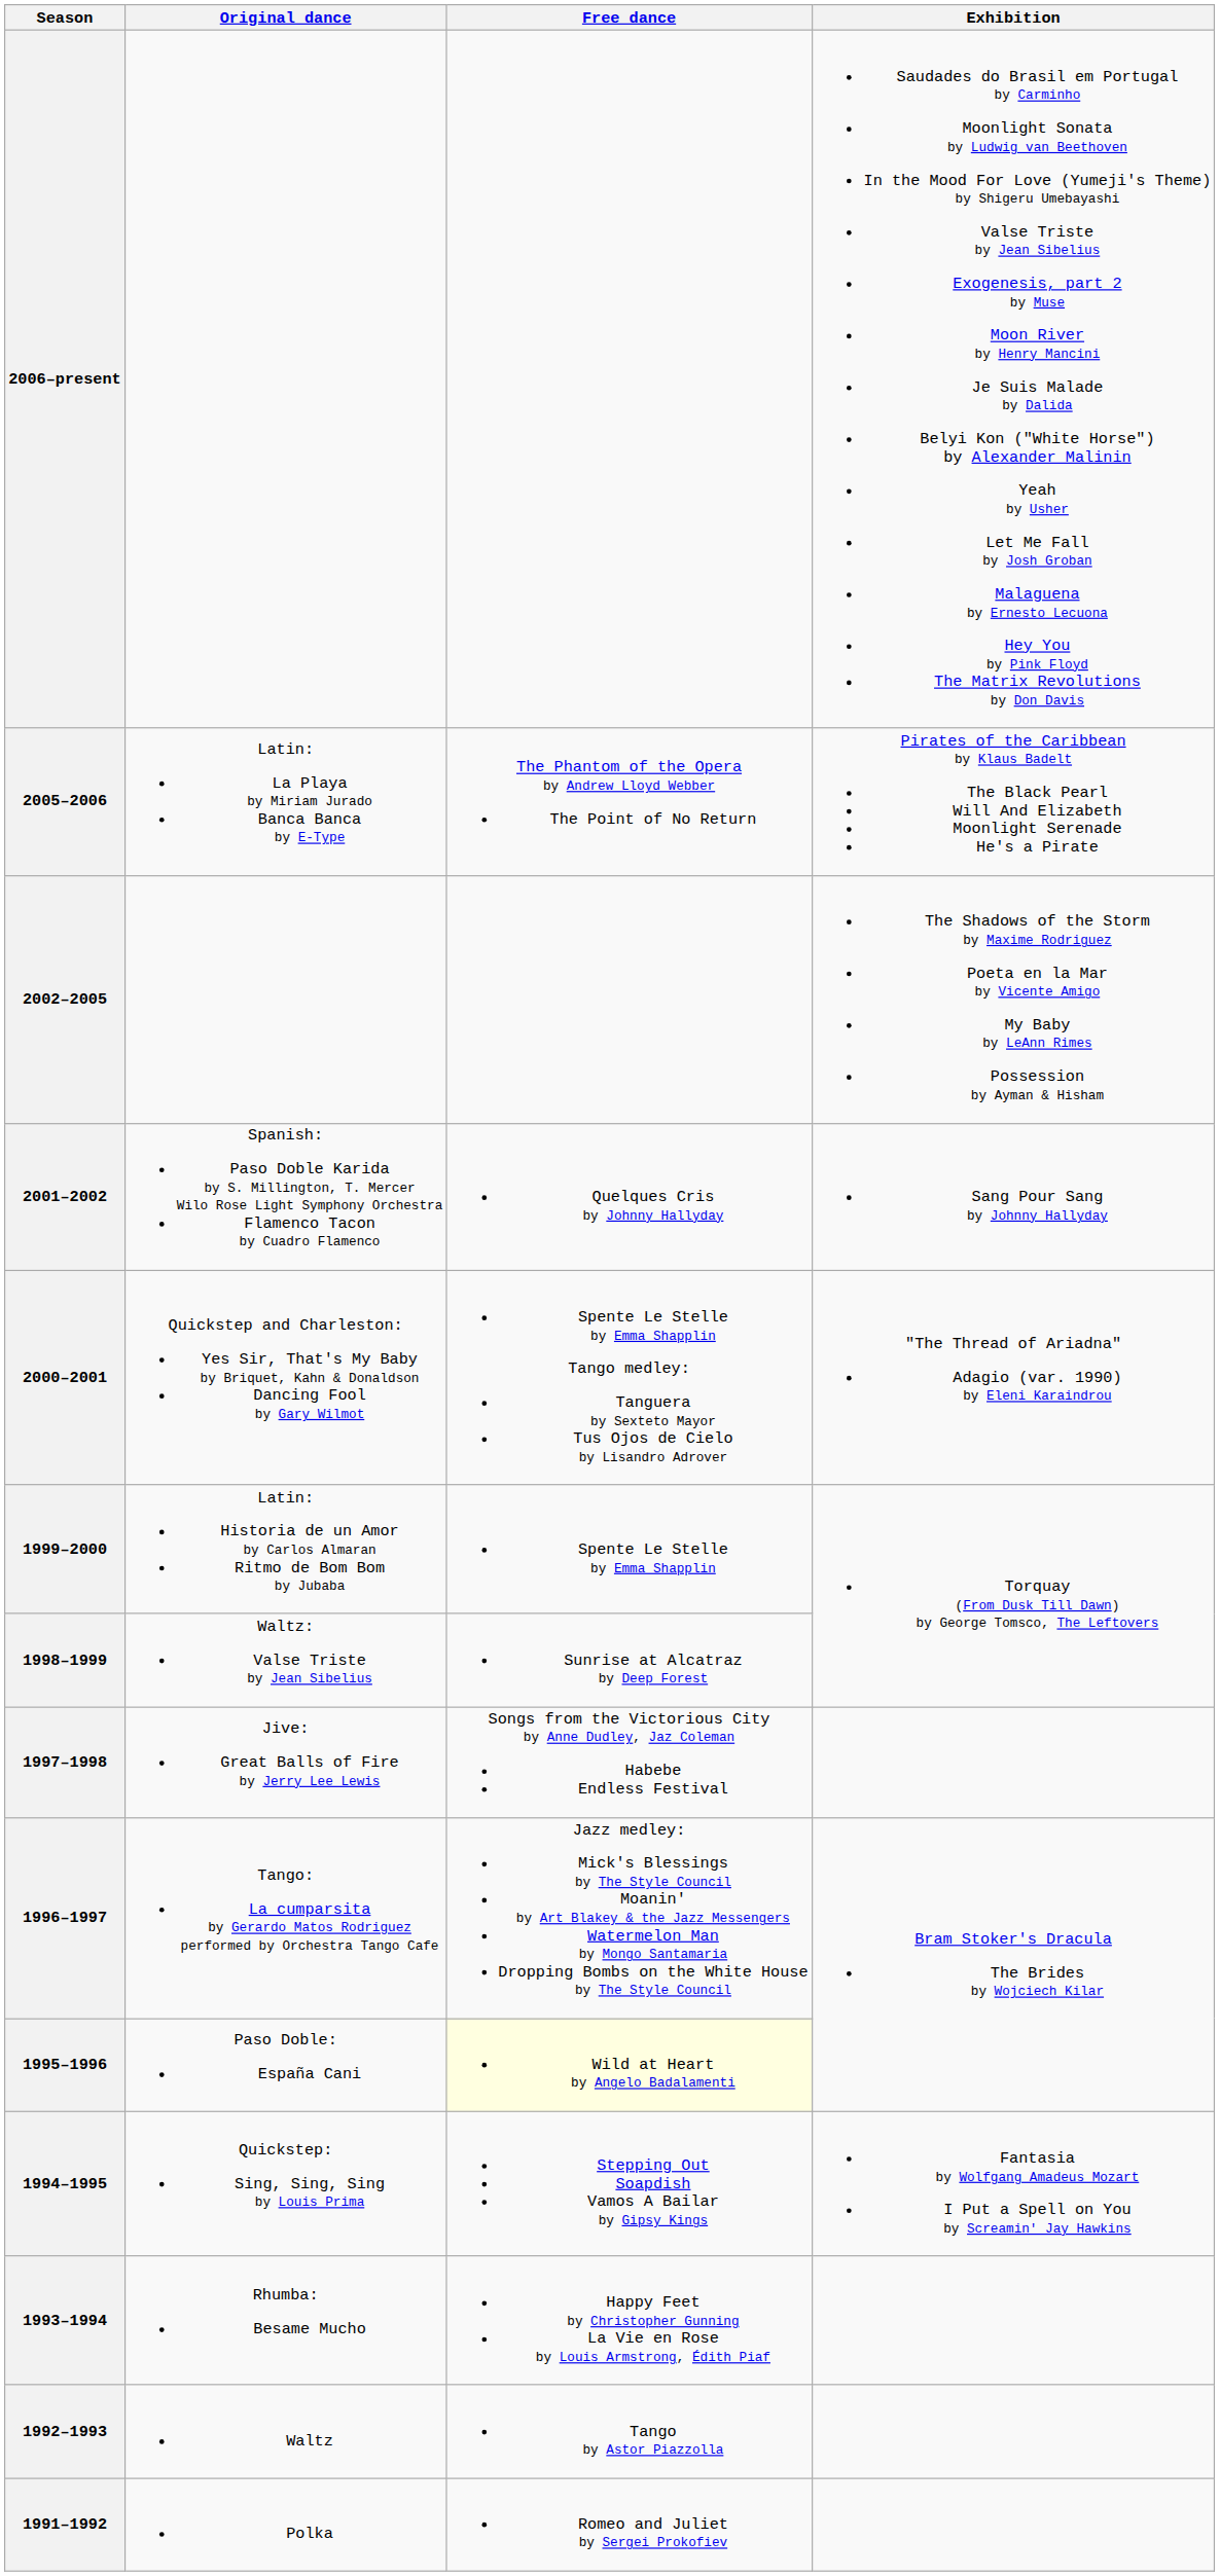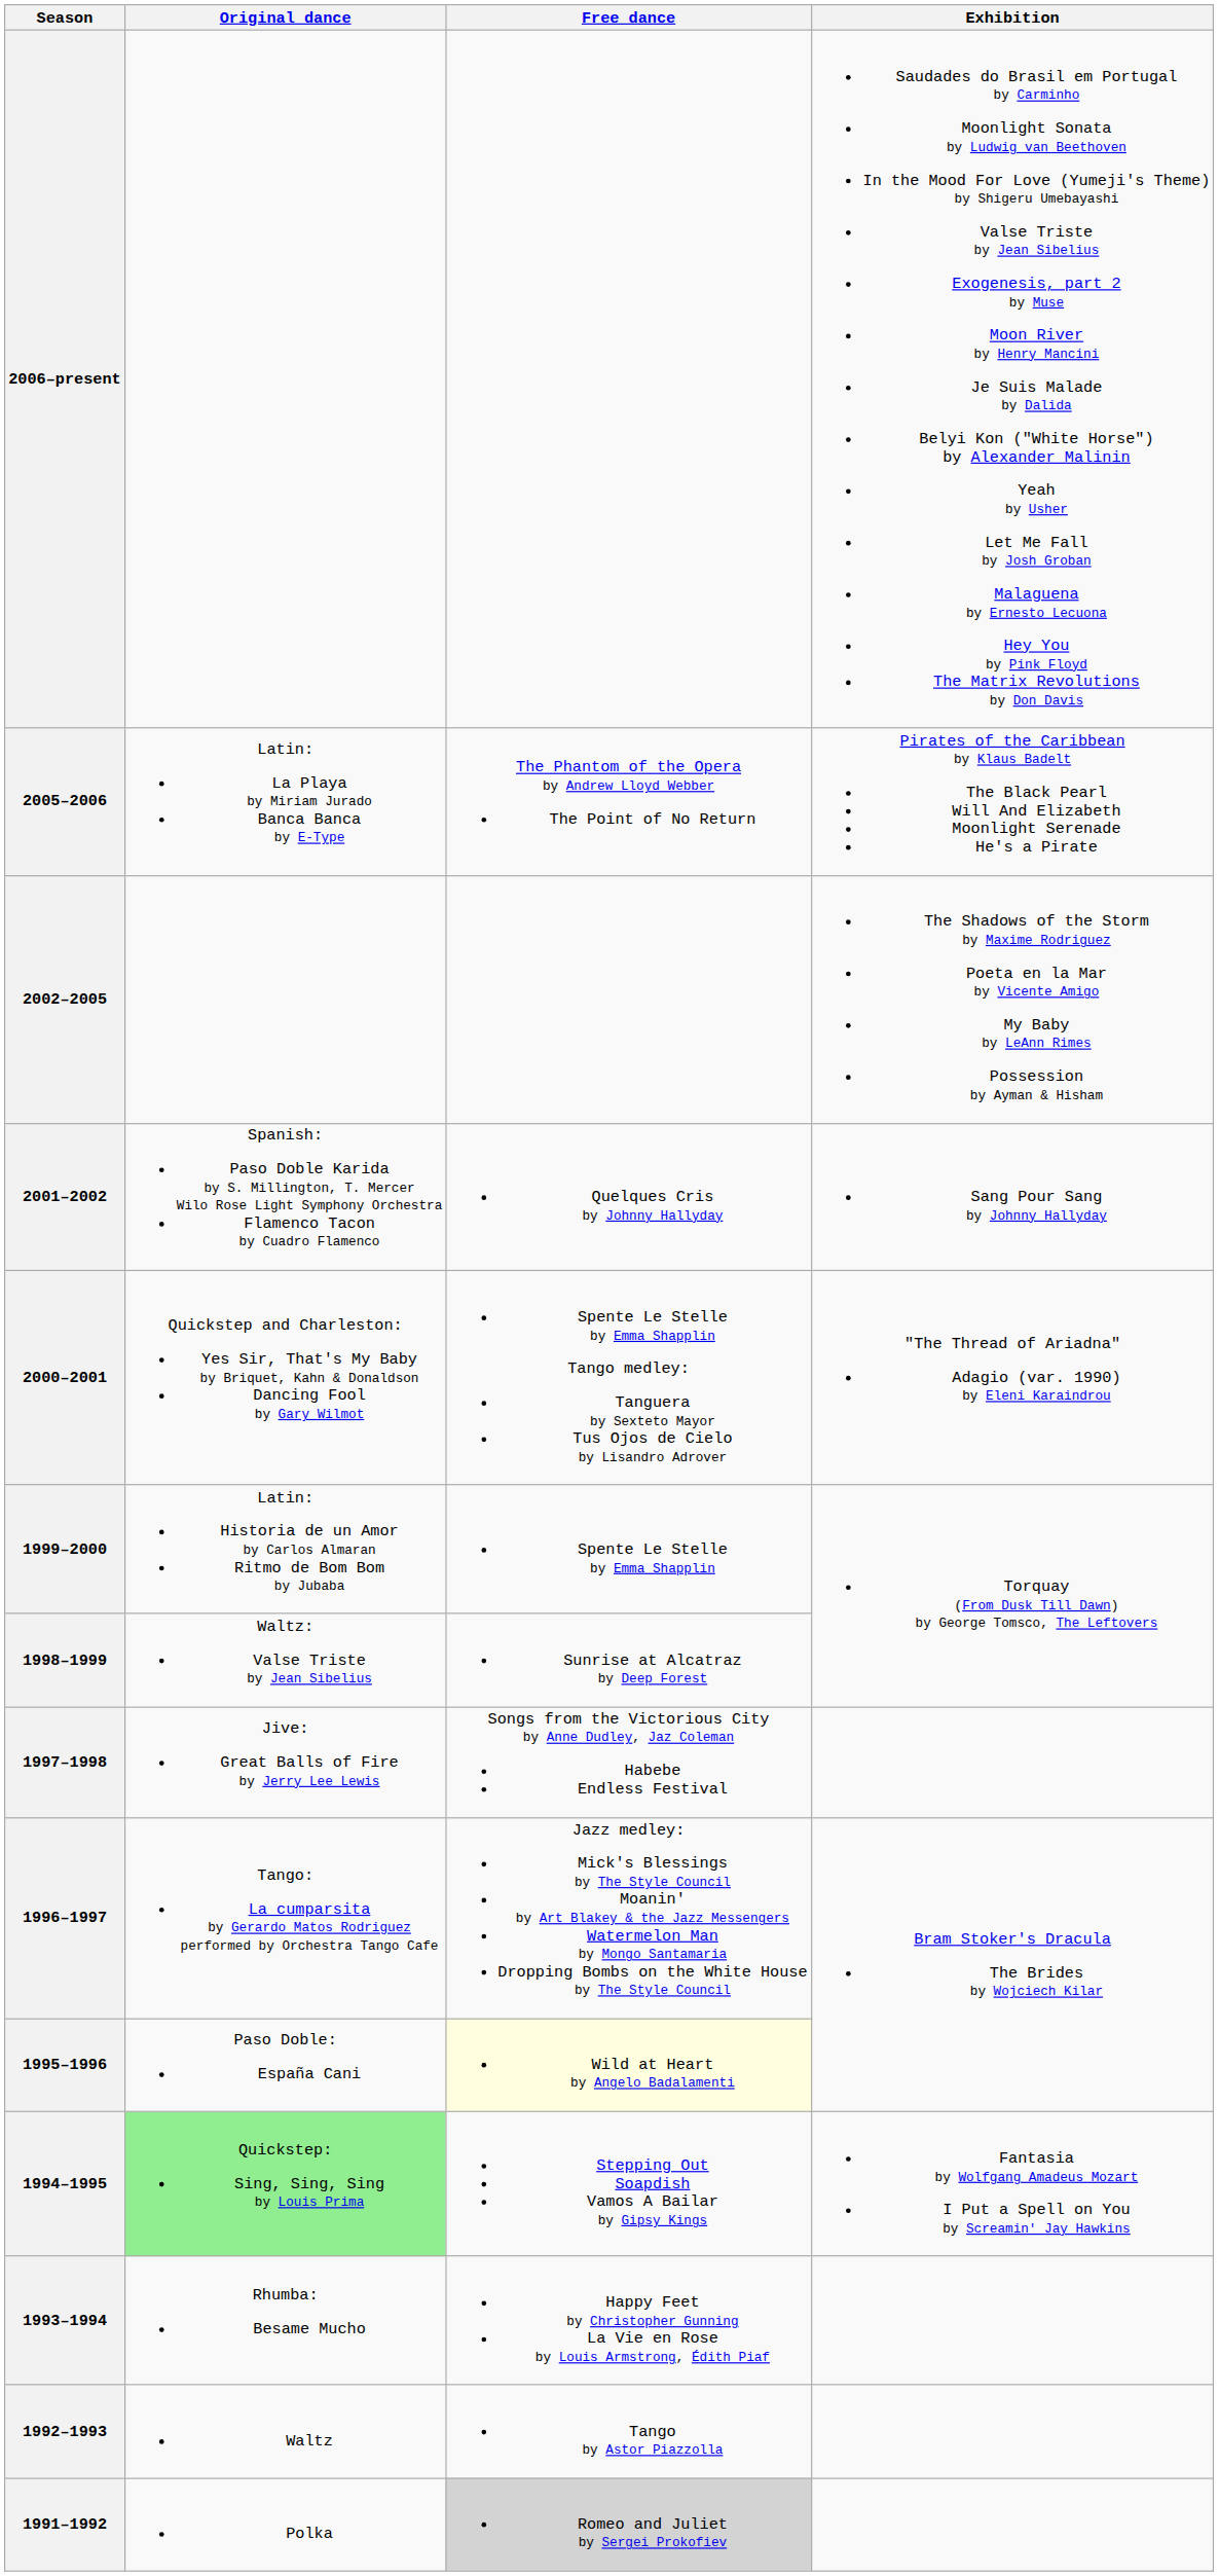1994–1995 | Original dance: no background -> lightgreen background
1991–1992 | Free dance: no background -> lightgrey background
